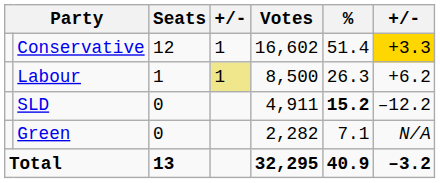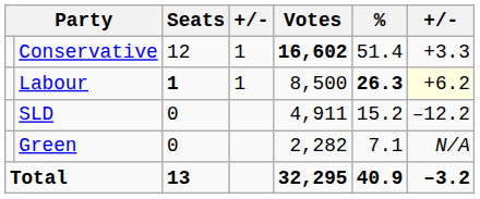Conservative | Votes: normal -> bold
Conservative | column 7: gold background -> no background
Labour | Seats: normal -> bold
Labour | column 4: khaki background -> no background
Labour | %: normal -> bold
Labour | column 7: no background -> lightyellow background
SLD | %: bold -> normal
